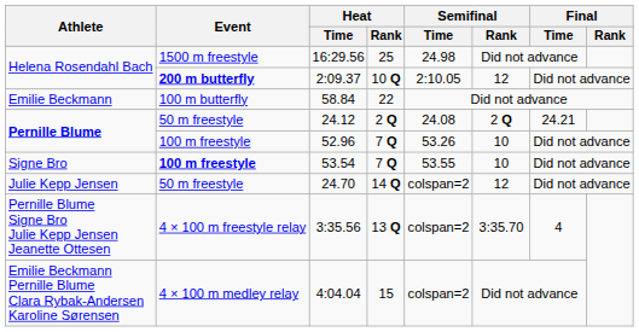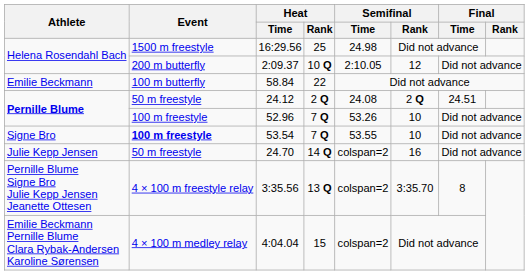2:09.37 | Event: bold -> normal
24.12 | Final / Time: 24.21 -> 24.51
24.70 | Semifinal / Rank: 12 -> 16
3:35.56 | Final / Time: 4 -> 8
